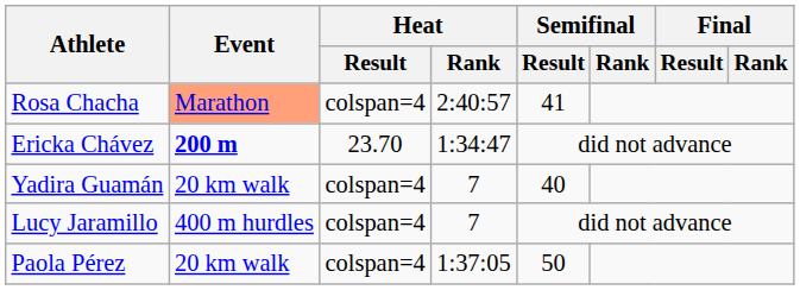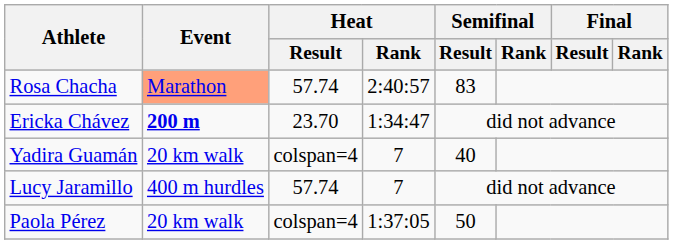Rosa Chacha | Heat / Result: colspan=4 -> 57.74
Rosa Chacha | Semifinal / Result: 41 -> 83
Lucy Jaramillo | Heat / Result: colspan=4 -> 57.74
